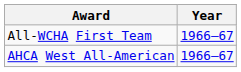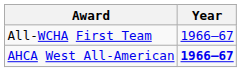row 3 | Year: normal -> bold
